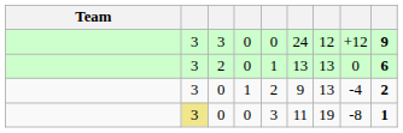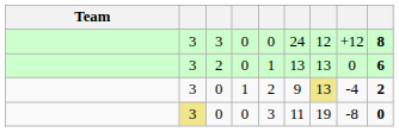row 2 | column 9: 9 -> 8
row 4 | column 7: no background -> khaki background
row 5 | column 9: 1 -> 0
